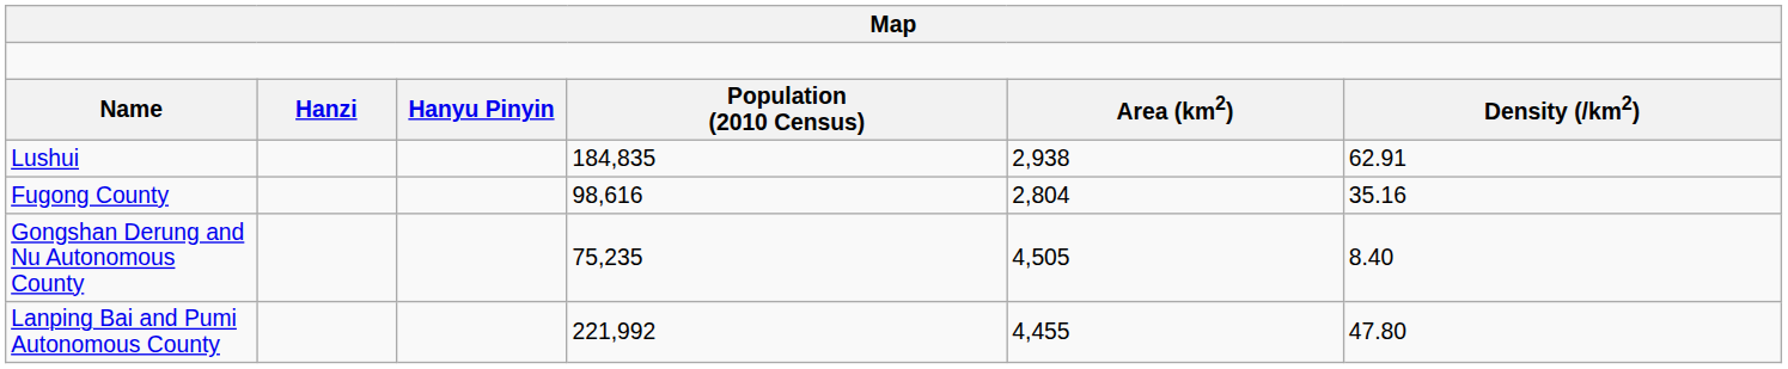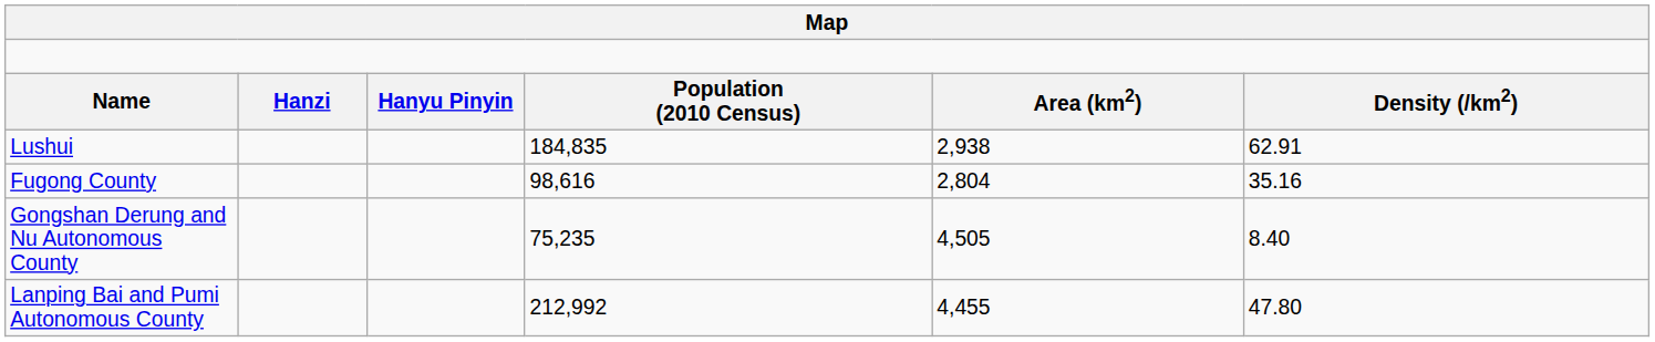Lanping Bai and Pumi Autonomous County | column 4: 221,992 -> 212,992
